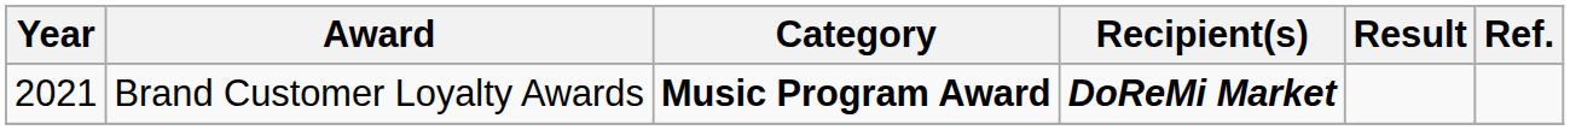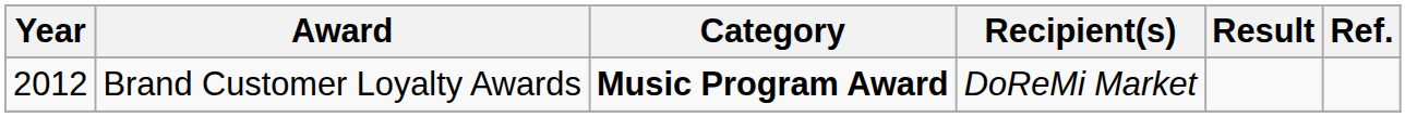Brand Customer Loyalty Awards | Year: 2021 -> 2012
Brand Customer Loyalty Awards | Recipient(s): bold -> normal
